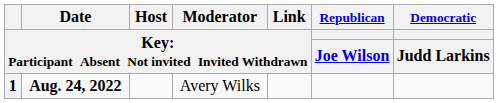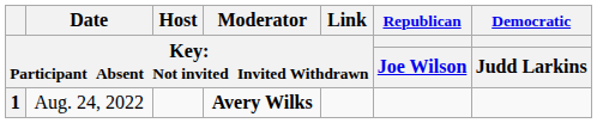1 | column 2: bold -> normal
1 | column 4: normal -> bold
